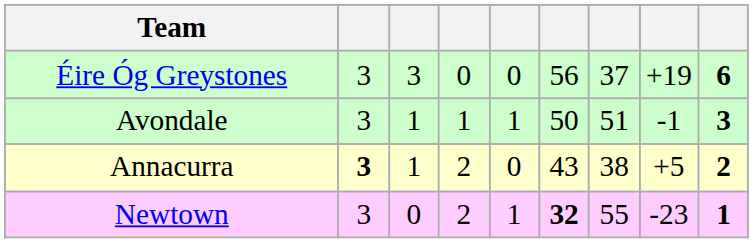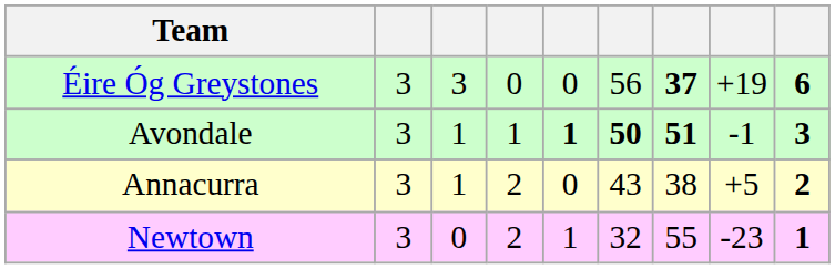Éire Óg Greystones | column 7: normal -> bold
Avondale | column 5: normal -> bold
Avondale | column 6: normal -> bold
Avondale | column 7: normal -> bold
Annacurra | column 2: bold -> normal
Newtown | column 6: bold -> normal
